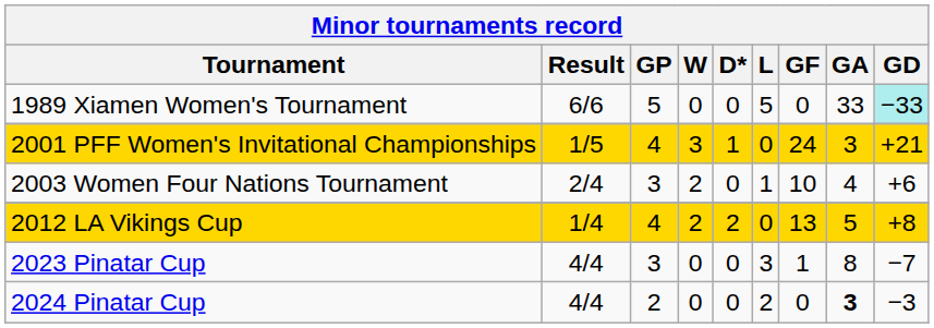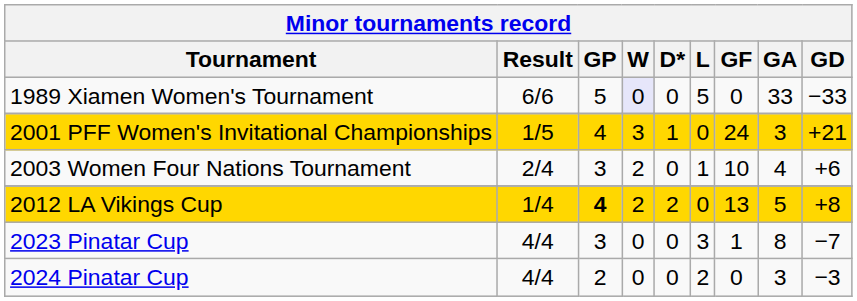1989 Xiamen Women's Tournament | W: no background -> lavender background
1989 Xiamen Women's Tournament | GD: paleturquoise background -> no background
2012 LA Vikings Cup | GP: normal -> bold
2024 Pinatar Cup | GA: bold -> normal
